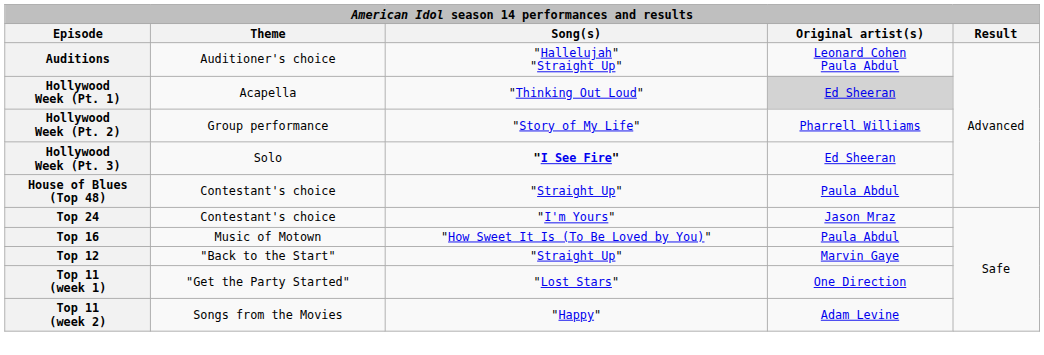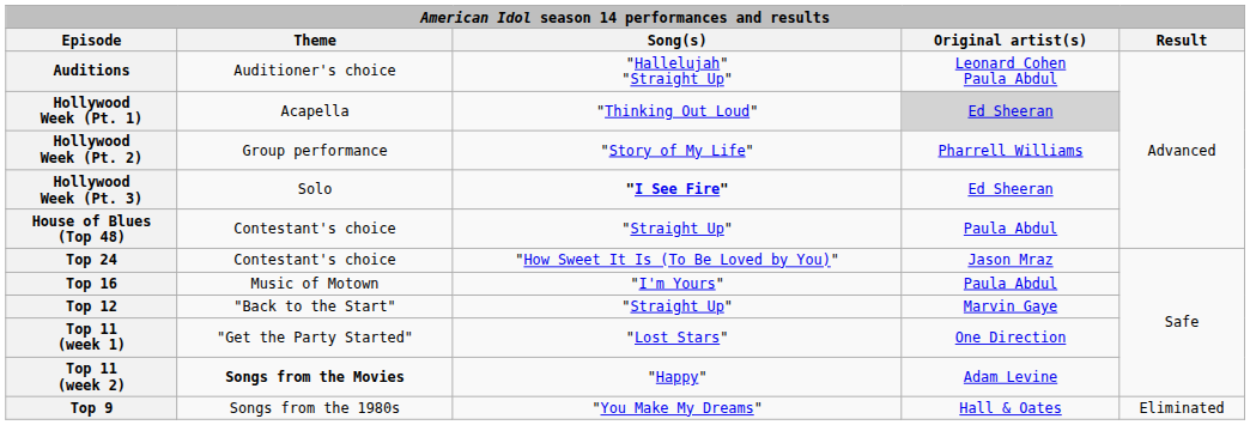Top 24 | Song(s): "I'm Yours" -> "How Sweet It Is (To Be Loved by You)"
Top 16 | Song(s): "How Sweet It Is (To Be Loved by You)" -> "I'm Yours"
Top 11 (week 2) | Theme: normal -> bold
+ row: Top 9 | Songs from the 1980s | "You Make My Dreams" | Hall & Oates | Eliminated
